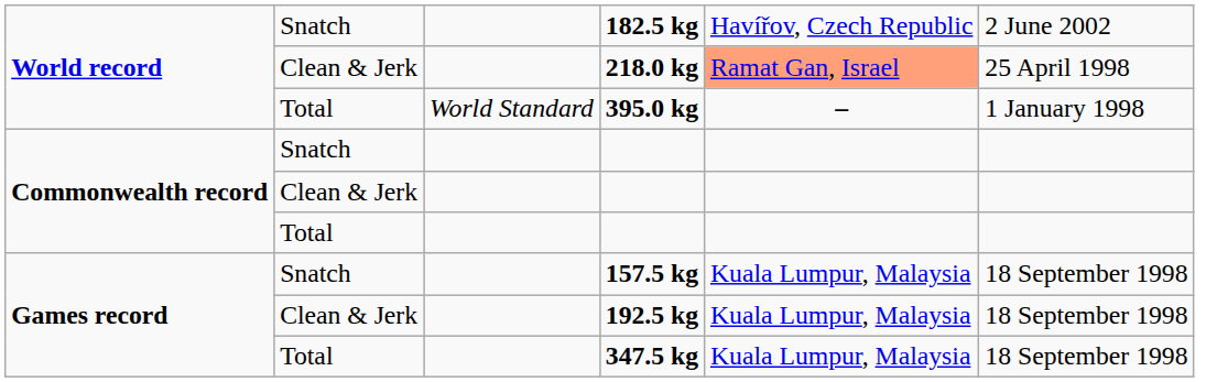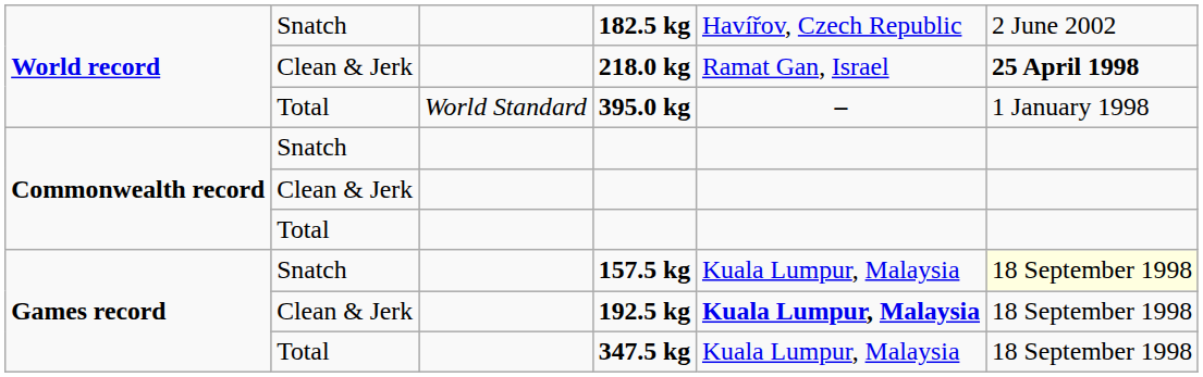218.0 kg | column 5: lightsalmon background -> no background
218.0 kg | column 6: normal -> bold
157.5 kg | column 6: no background -> lightyellow background
192.5 kg | column 5: normal -> bold
